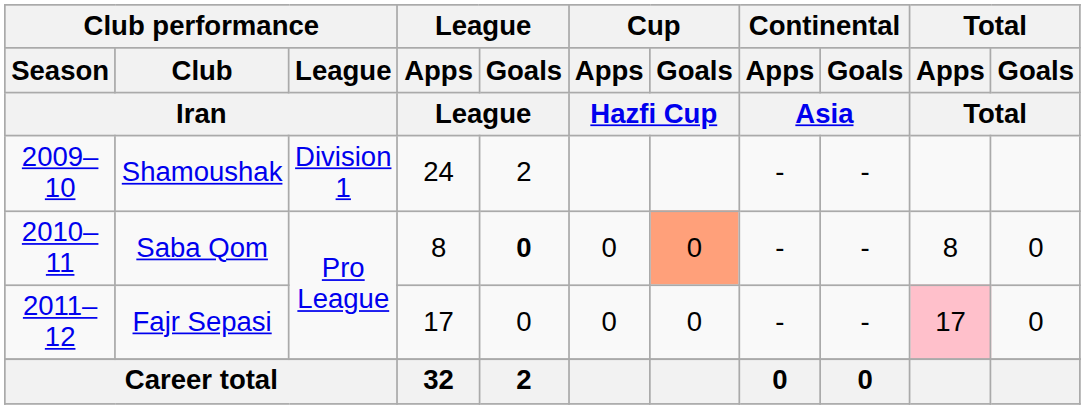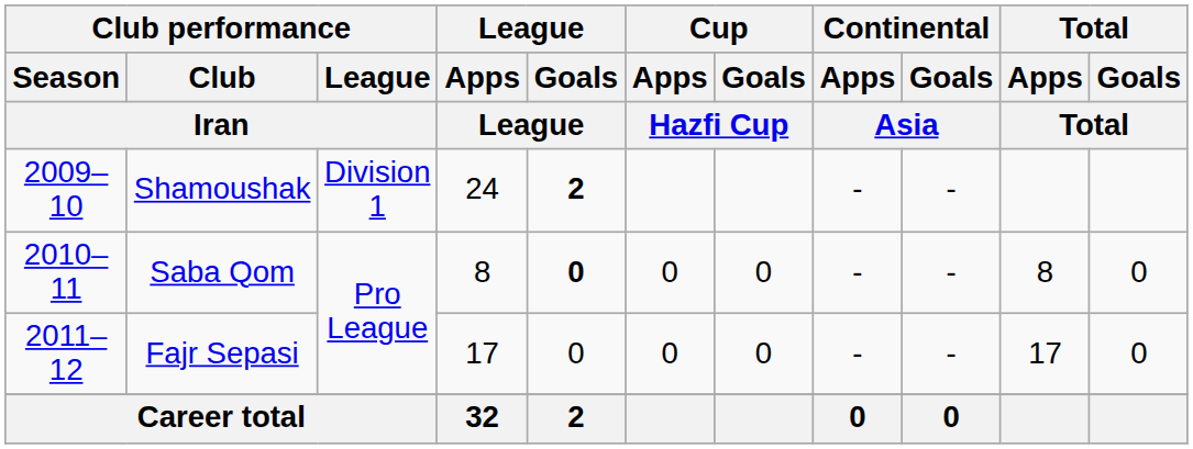Shamoushak | League / Goals / League: normal -> bold
Saba Qom | Cup / Goals / Hazfi Cup: lightsalmon background -> no background
Fajr Sepasi | Total / Apps / Total: pink background -> no background
